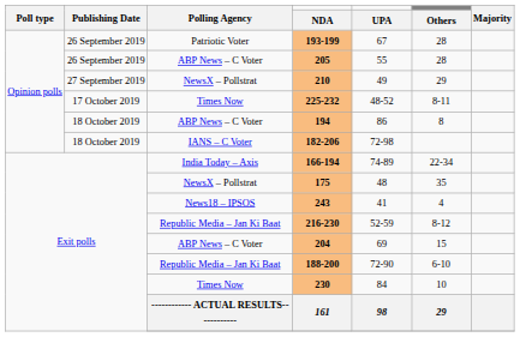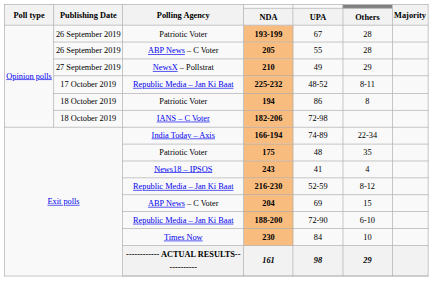225-232 | Polling Agency: Times Now -> Republic Media – Jan Ki Baat
194 | Polling Agency: ABP News – C Voter -> Patriotic Voter
175 | Polling Agency: NewsX – Pollstrat -> Patriotic Voter
